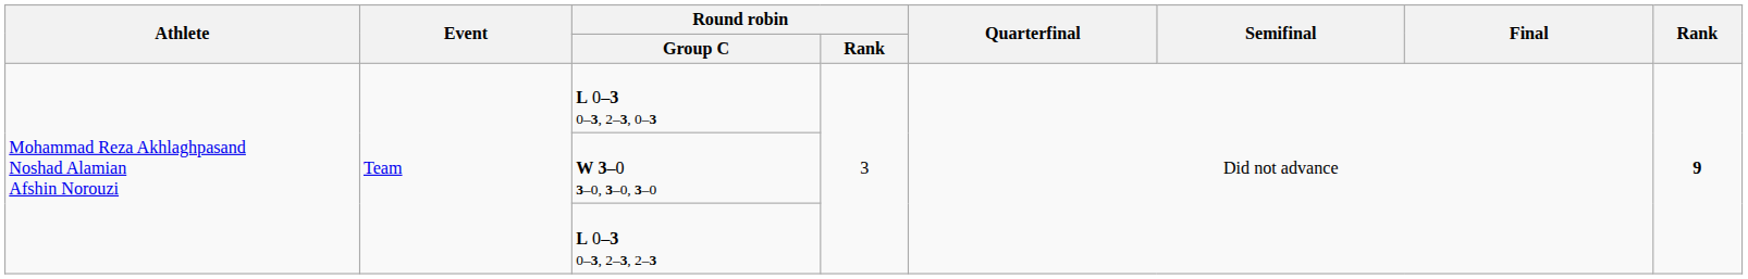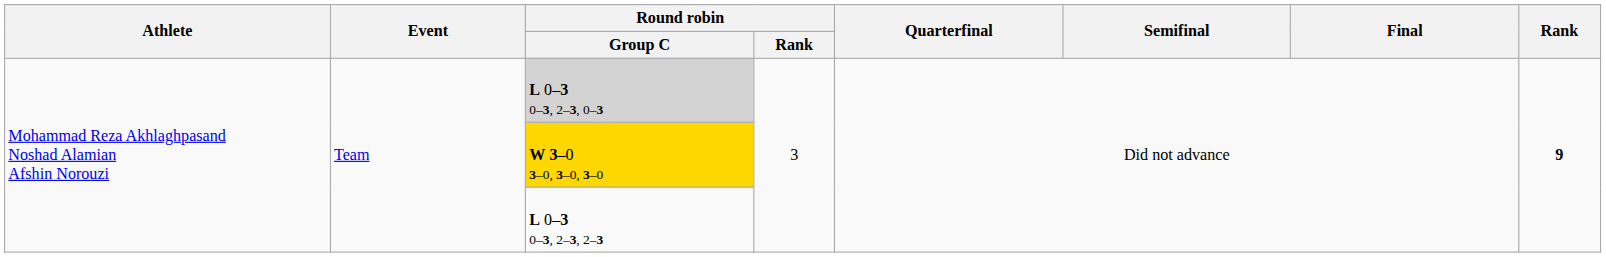L 0–3 0–3, 2–3, 0–3 | Round robin / Group C: no background -> lightgrey background
W 3–0 3–0, 3–0, 3–0 | Round robin / Group C: no background -> gold background
